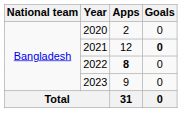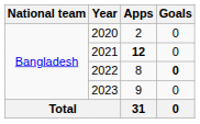2021 | Apps: normal -> bold
2021 | Goals: bold -> normal
2022 | Apps: bold -> normal
2022 | Goals: normal -> bold
